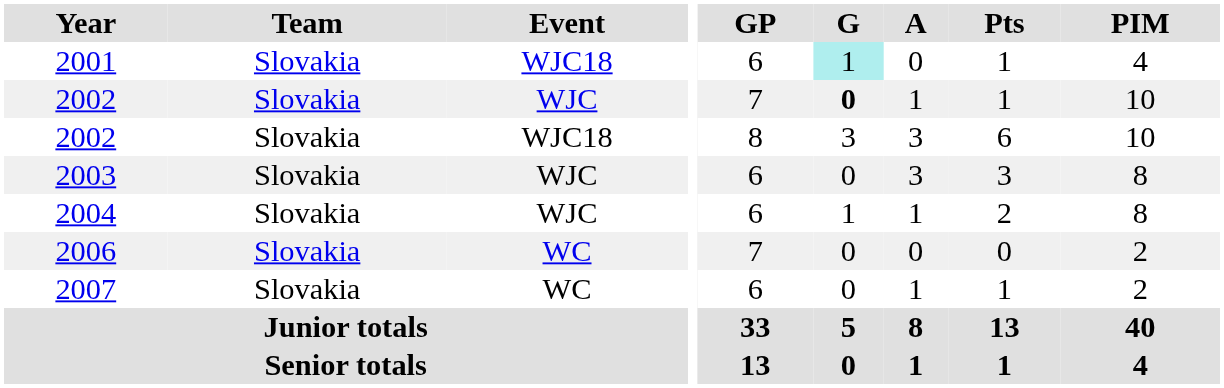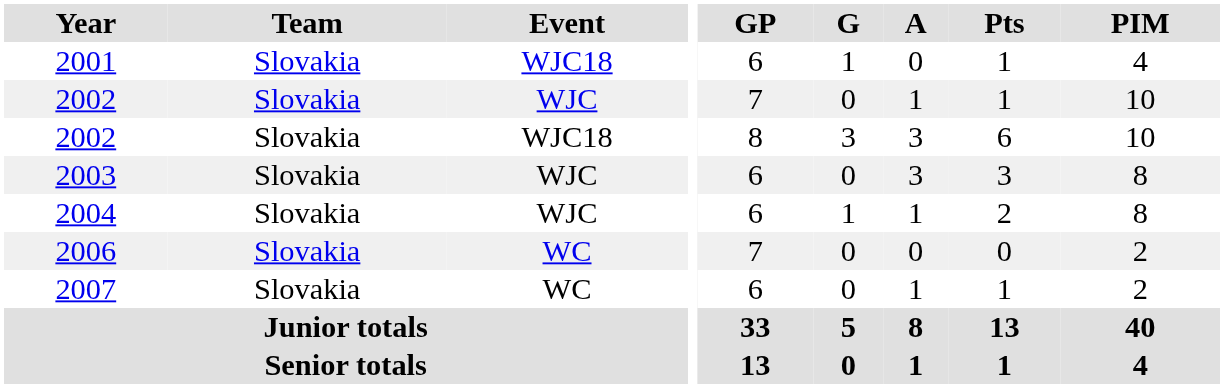2001 | G: paleturquoise background -> no background
2002 / WJC | G: bold -> normal
